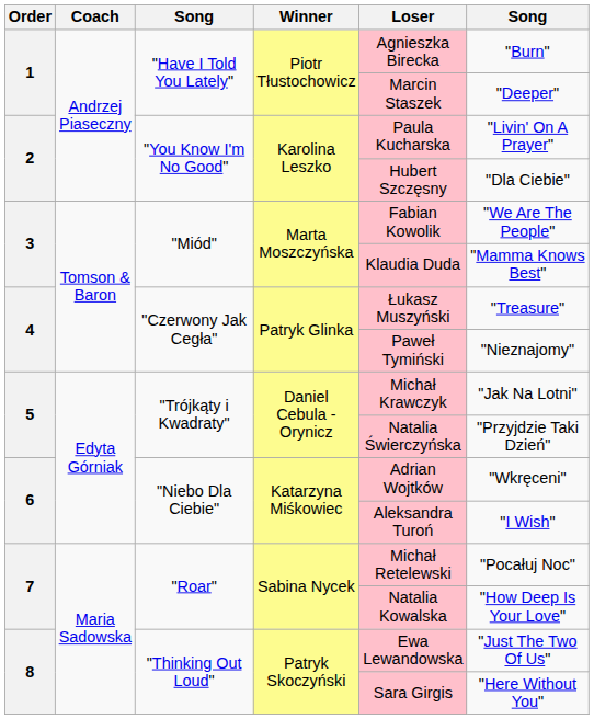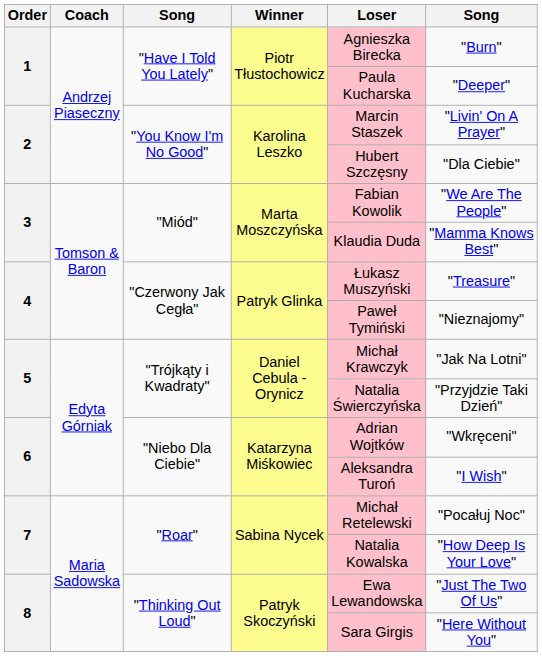row 3 | Loser: Marcin Staszek -> Paula Kucharska
row 4 | Loser: Paula Kucharska -> Marcin Staszek
